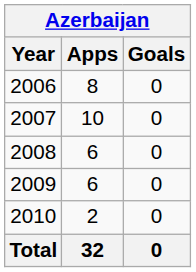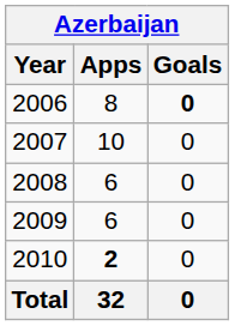2006 | Goals: normal -> bold
2010 | Apps: normal -> bold
